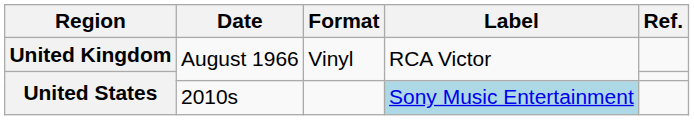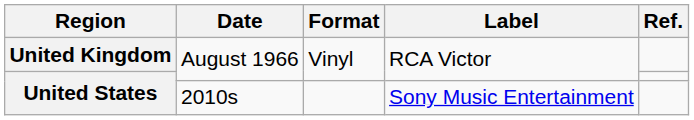United States / 2010s | Label: lightblue background -> no background
